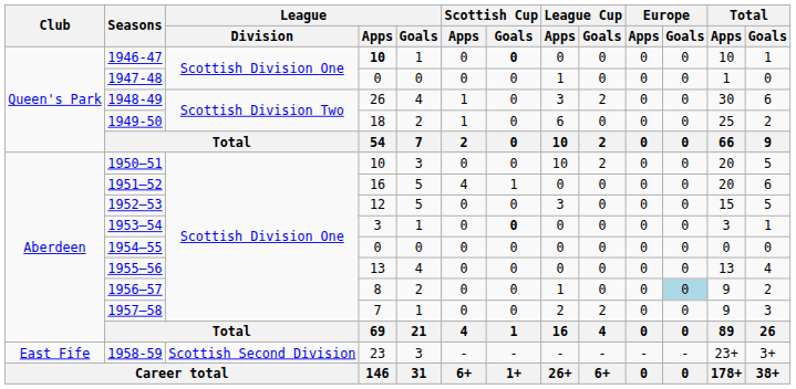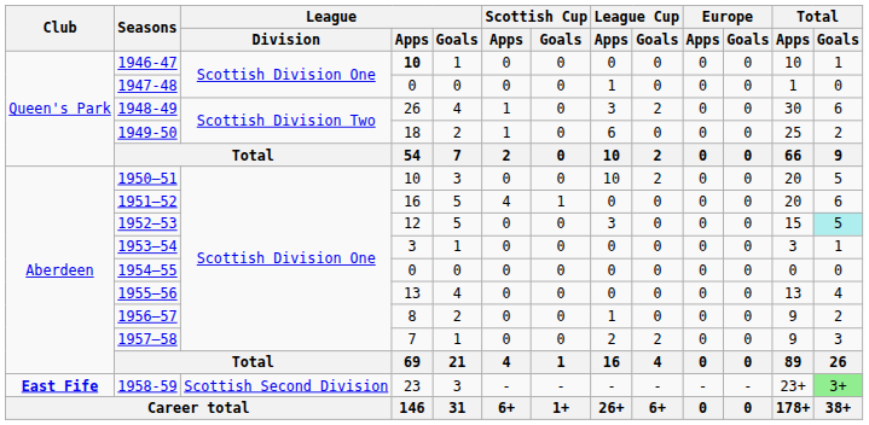1946-47 | Scottish Cup / Goals: bold -> normal
1952–53 | Total / Goals: no background -> paleturquoise background
1953–54 | Scottish Cup / Goals: bold -> normal
1956–57 | Europe / Goals: lightblue background -> no background
1958-59 | Club: normal -> bold
1958-59 | Total / Goals: no background -> lightgreen background
